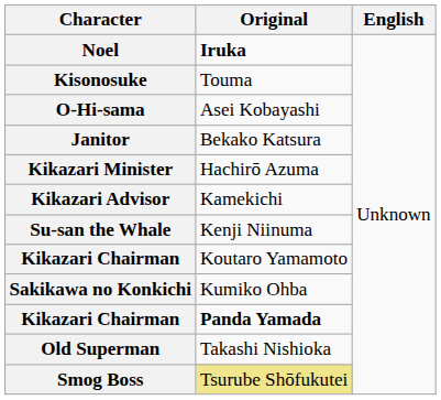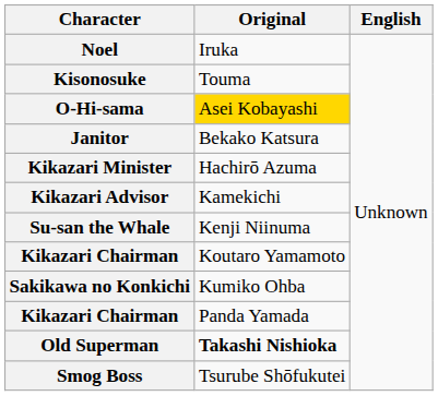Noel | Original: bold -> normal
O-Hi-sama | Original: no background -> gold background
Kikazari Chairman / Panda Yamada | Original: bold -> normal
Old Superman | Original: normal -> bold
Smog Boss | Original: khaki background -> no background
